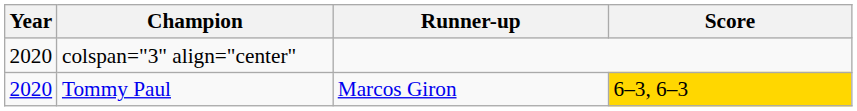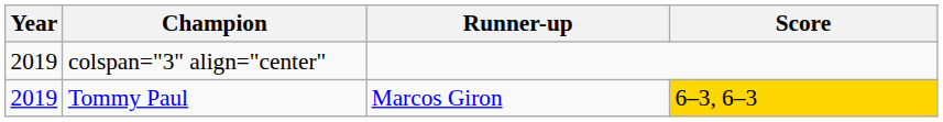colspan="3" align="center" | Year: 2020 -> 2019
Tommy Paul | Year: 2020 -> 2019
